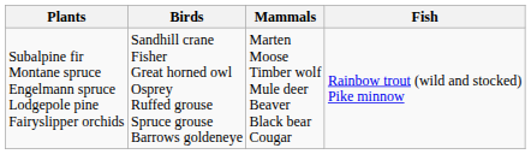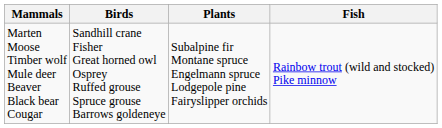columns swapped: Plants <-> Mammals
